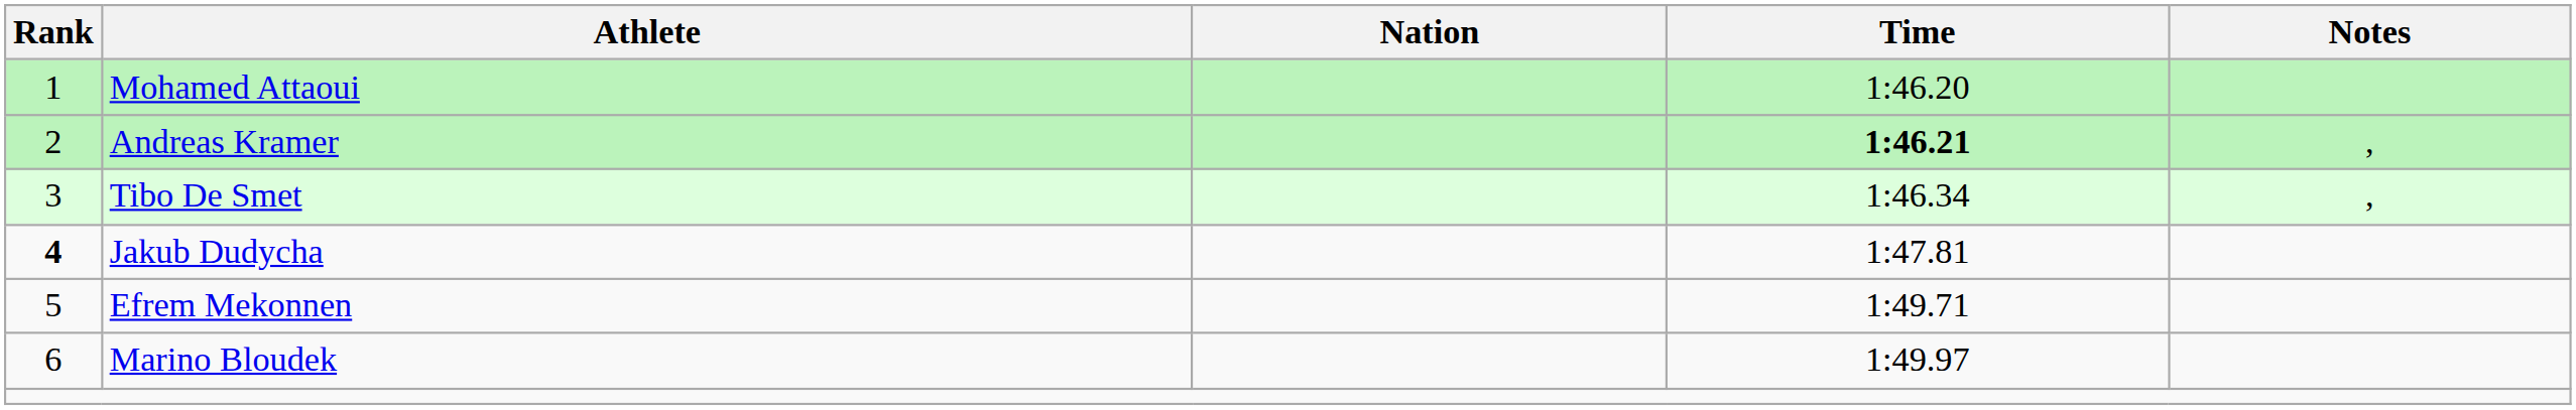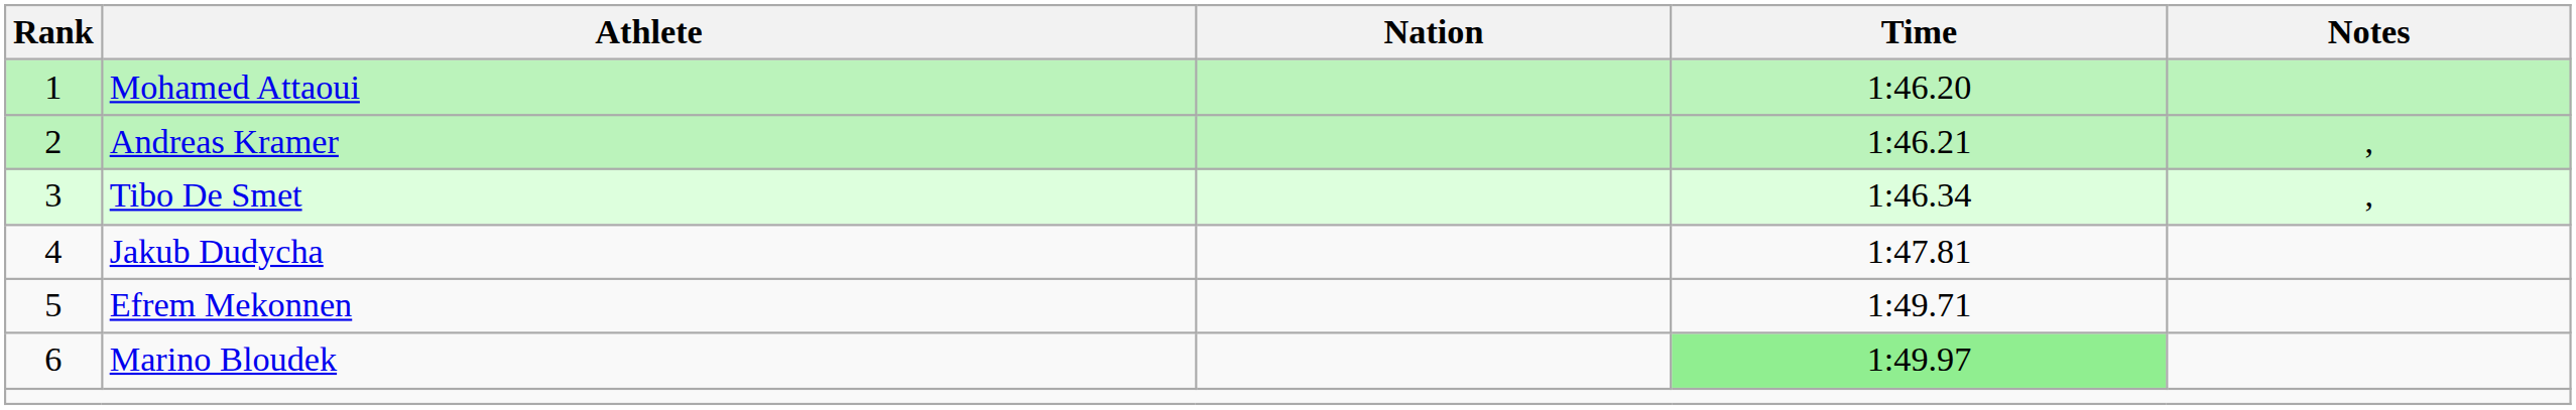Andreas Kramer | Time: bold -> normal
Jakub Dudycha | Rank: bold -> normal
Marino Bloudek | Time: no background -> lightgreen background
